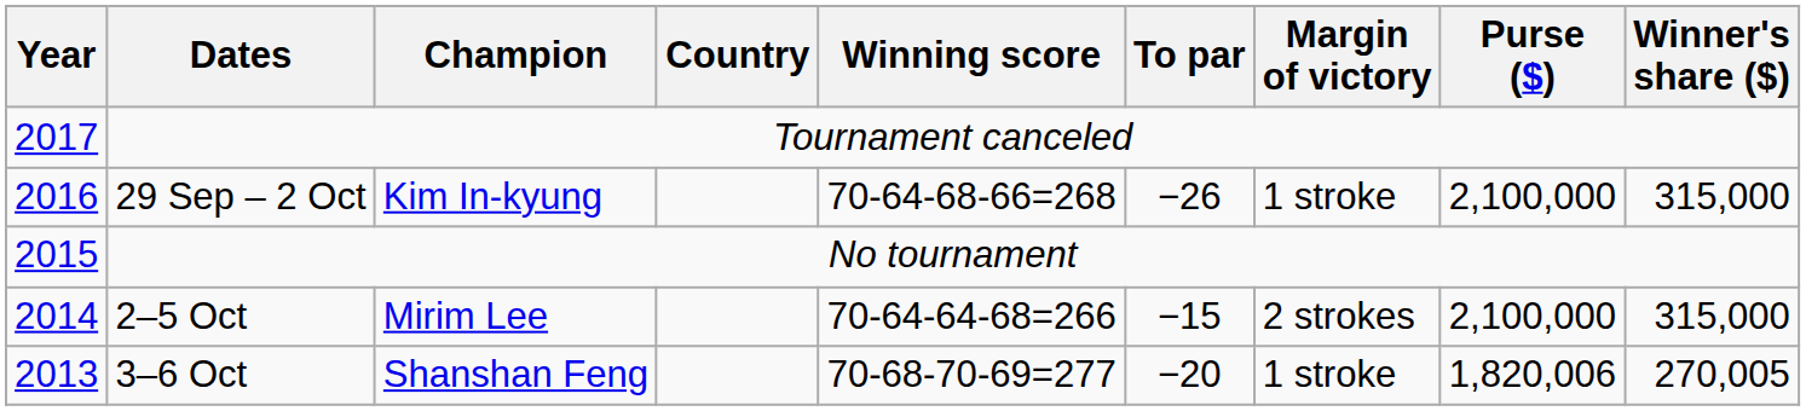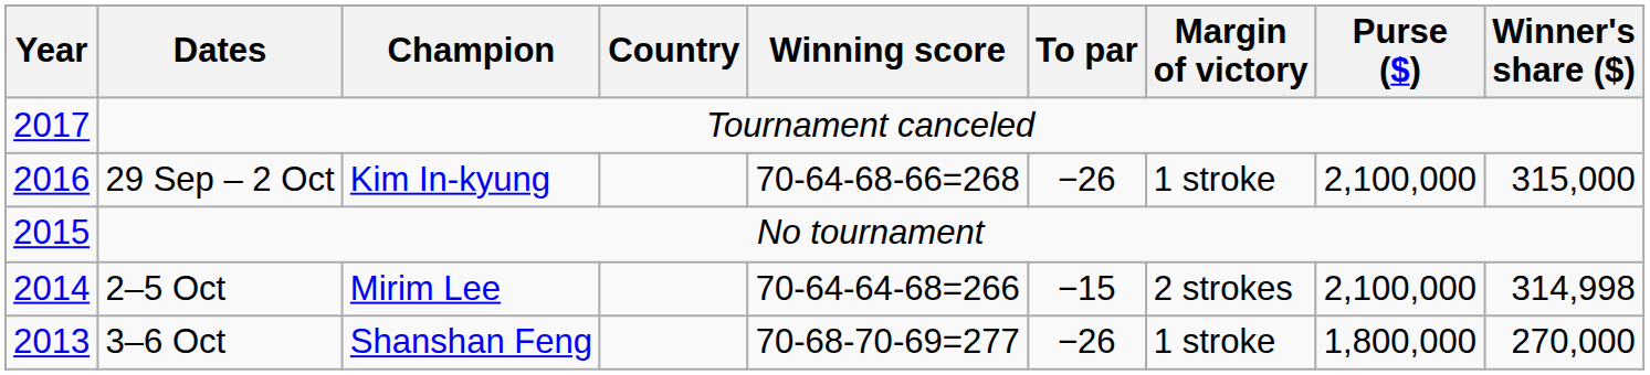2–5 Oct | Winner's share ($): 315,000 -> 314,998
3–6 Oct | To par: −20 -> −26
3–6 Oct | Purse ($): 1,820,006 -> 1,800,000
3–6 Oct | Winner's share ($): 270,005 -> 270,000
